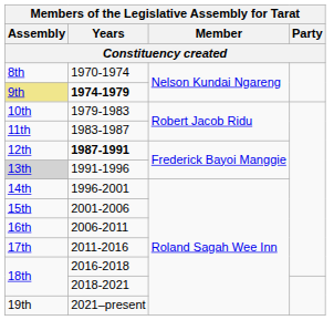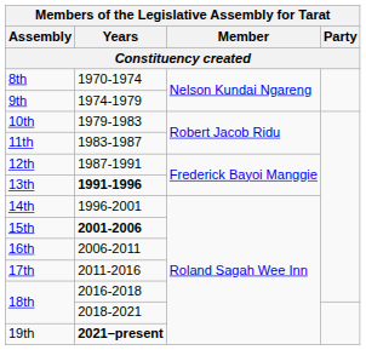9th | Assembly / Constituency created: khaki background -> no background
9th | Years / Constituency created: bold -> normal
12th | Years / Constituency created: bold -> normal
13th | Assembly / Constituency created: lightgrey background -> no background
13th | Years / Constituency created: normal -> bold
15th | Years / Constituency created: normal -> bold
19th | Years / Constituency created: normal -> bold
